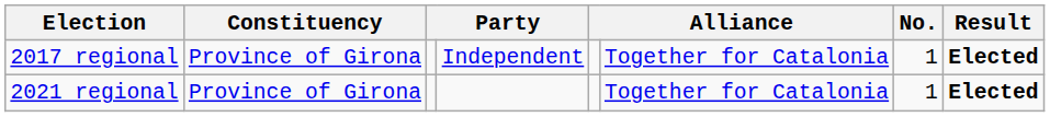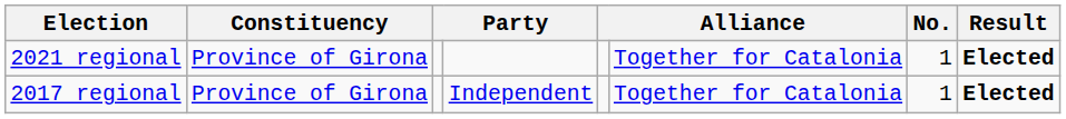rows swapped: 2017 regional <-> 2021 regional
